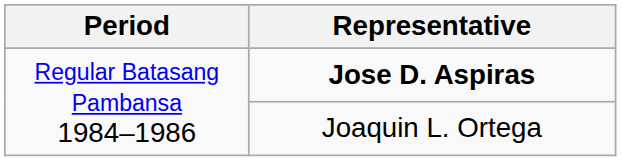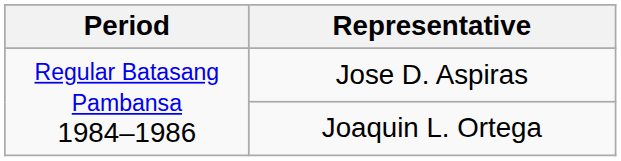Jose D. Aspiras | Representative: bold -> normal
